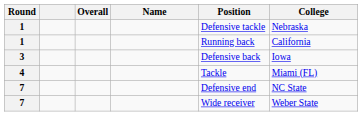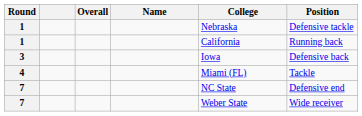columns swapped: Position <-> College
